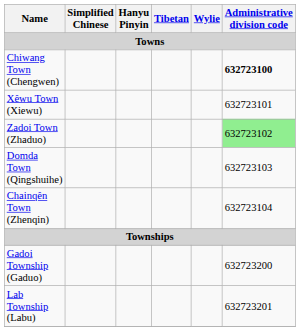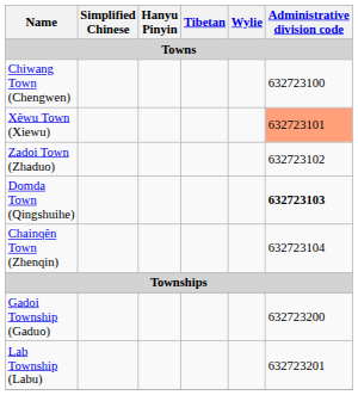Chiwang Town (Chengwen) | Administrative division code: bold -> normal
Xêwu Town (Xiewu) | Administrative division code: no background -> lightsalmon background
Zadoi Town (Zhaduo) | Administrative division code: lightgreen background -> no background
Domda Town (Qingshuihe) | Administrative division code: normal -> bold
